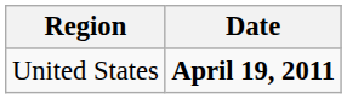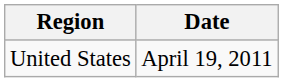United States | Date: bold -> normal
